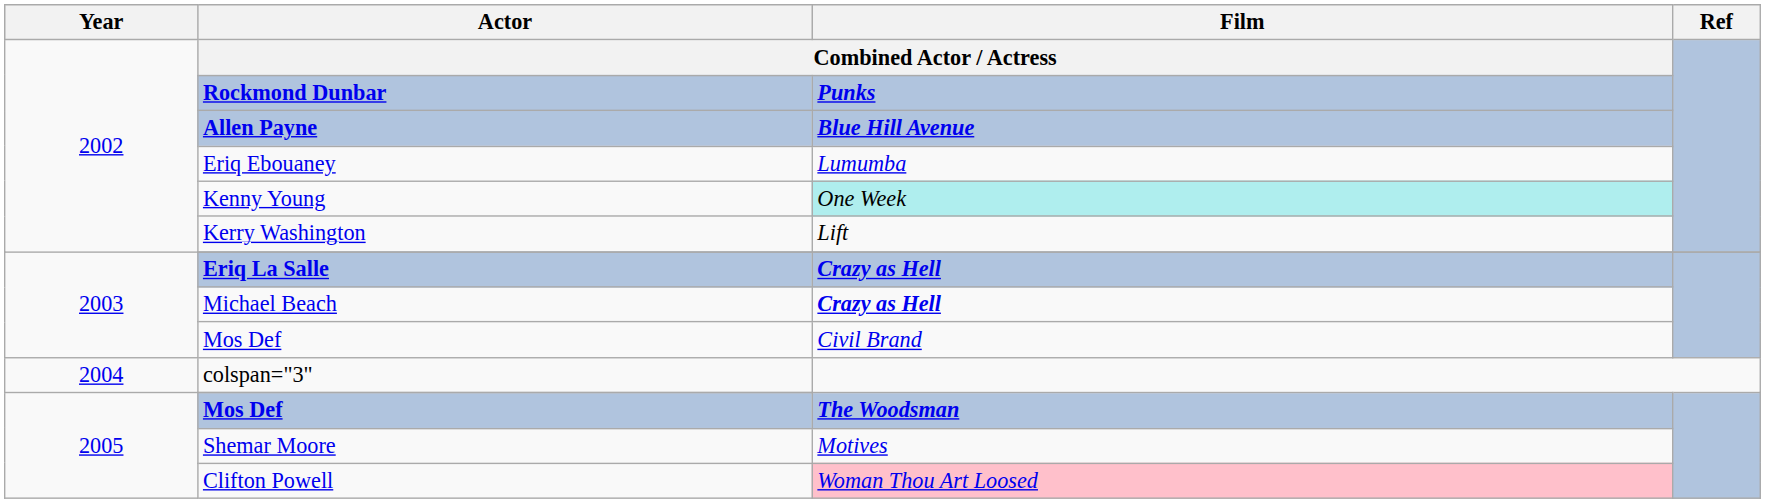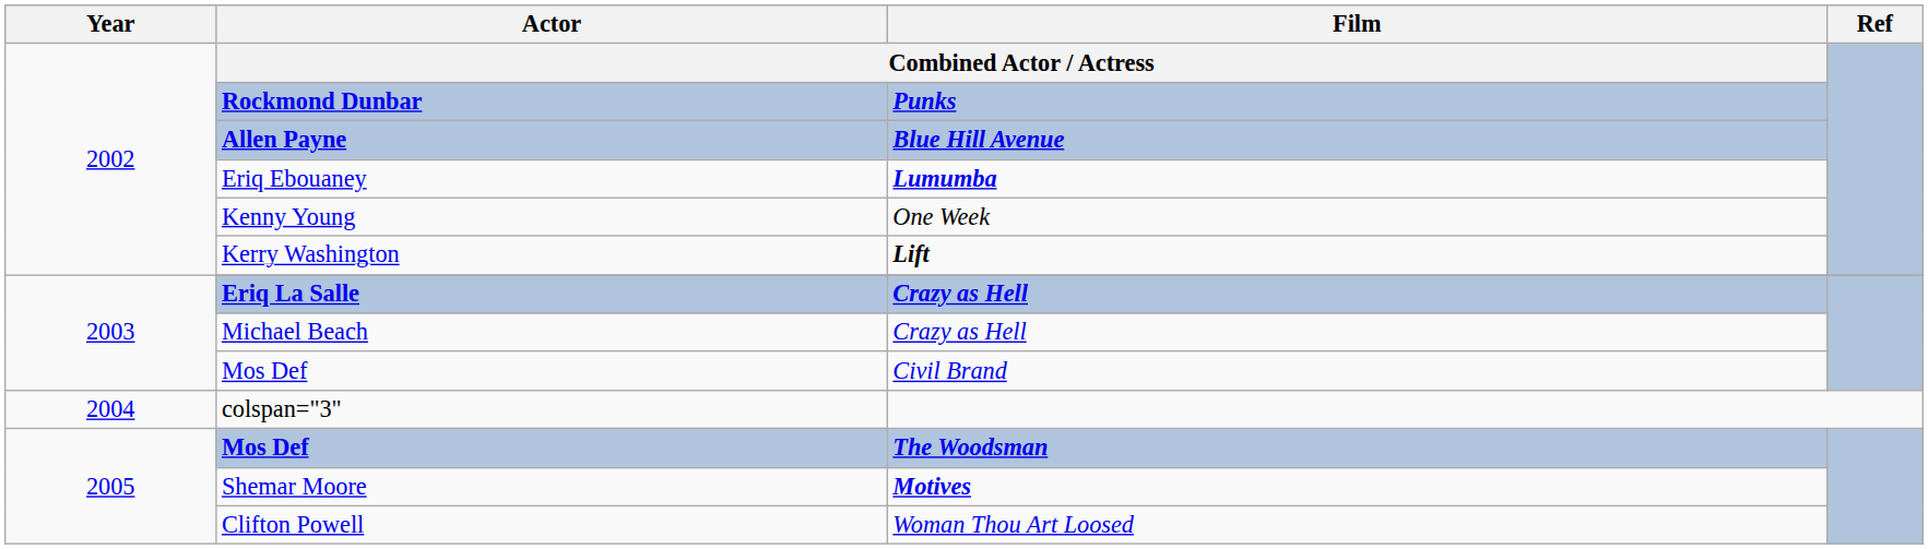Eriq Ebouaney | Film: normal -> bold
Kenny Young | Film: paleturquoise background -> no background
Kerry Washington | Film: normal -> bold
Michael Beach | Film: bold -> normal
Shemar Moore | Film: normal -> bold
Clifton Powell | Film: pink background -> no background
